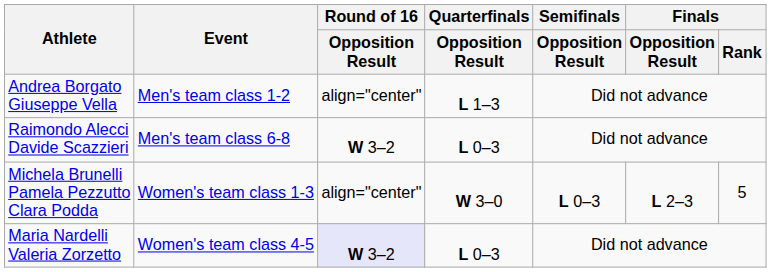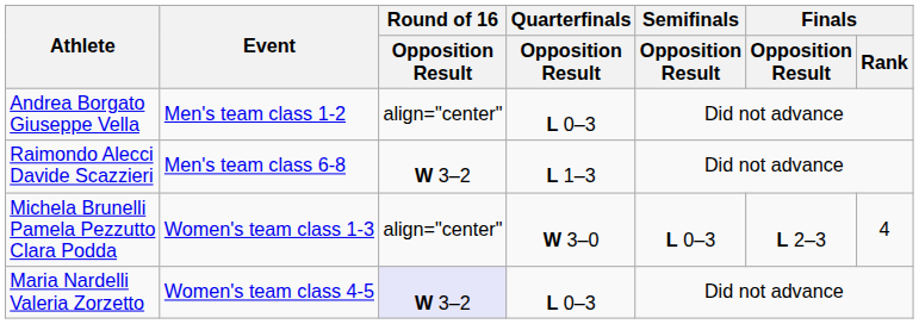Andrea Borgato Giuseppe Vella | Quarterfinals / Opposition Result: L 1–3 -> L 0–3
Raimondo Alecci Davide Scazzieri | Quarterfinals / Opposition Result: L 0–3 -> L 1–3
Michela Brunelli Pamela Pezzutto Clara Podda | Finals / Rank: 5 -> 4
